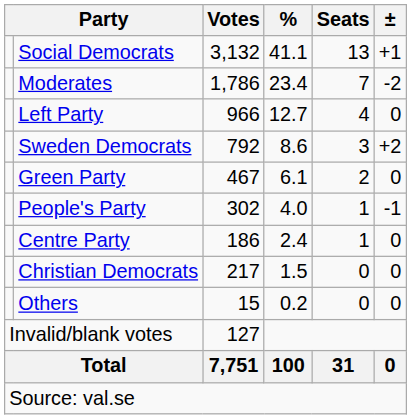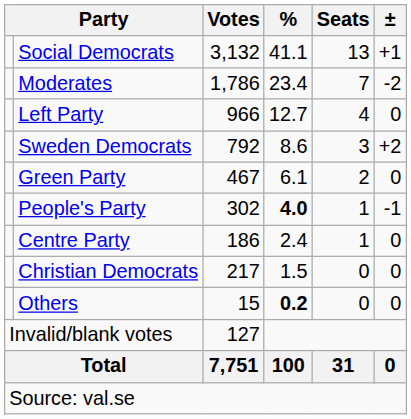People's Party | %: normal -> bold
Others | %: normal -> bold
